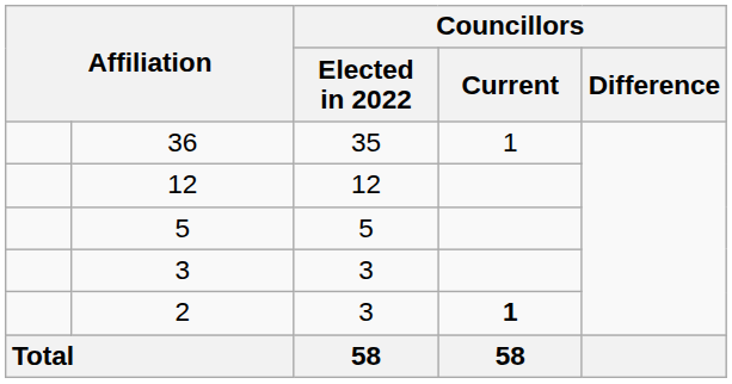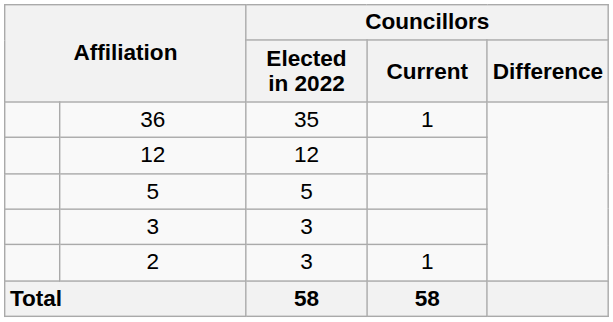2 | Councillors / Current: bold -> normal
